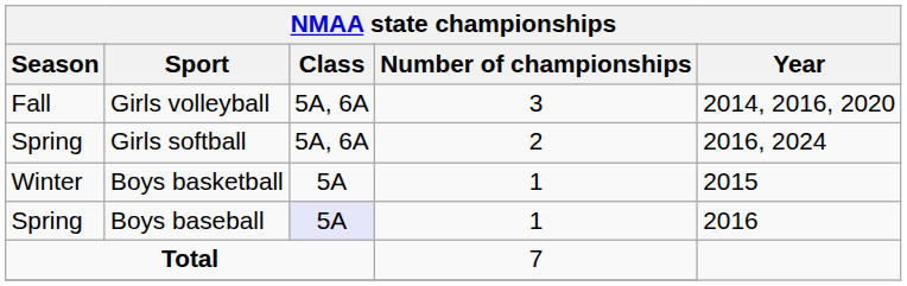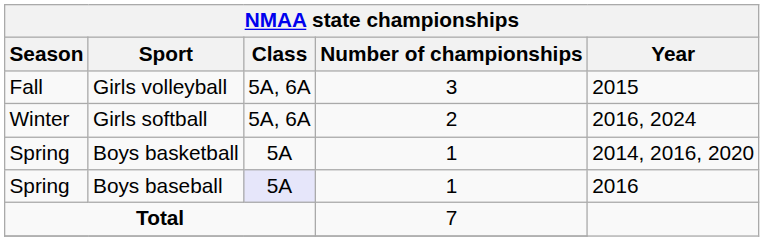Girls volleyball | Year: 2014, 2016, 2020 -> 2015
Girls softball | Season: Spring -> Winter
Boys basketball | Season: Winter -> Spring
Boys basketball | Year: 2015 -> 2014, 2016, 2020
